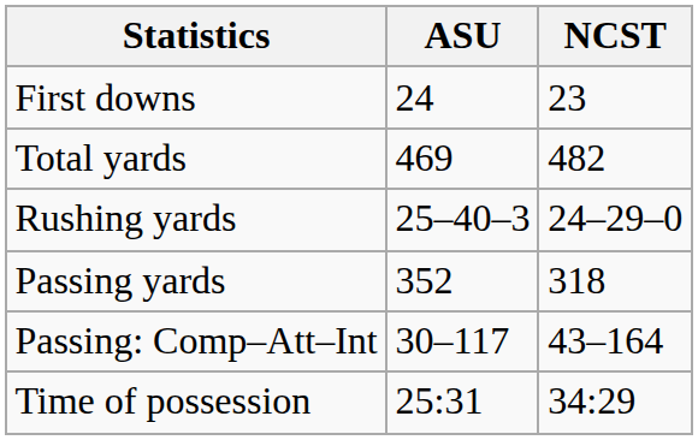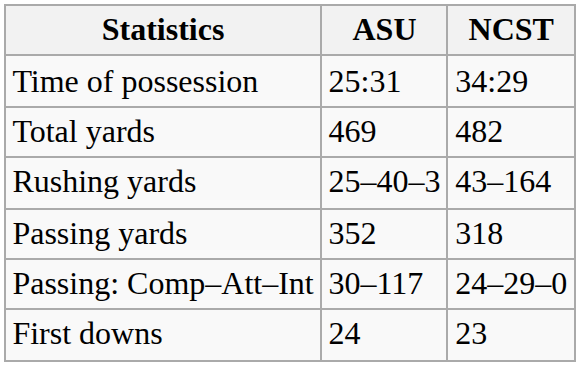rows swapped: First downs <-> Time of possession
Rushing yards | NCST: 24–29–0 -> 43–164
Passing: Comp–Att–Int | NCST: 43–164 -> 24–29–0
